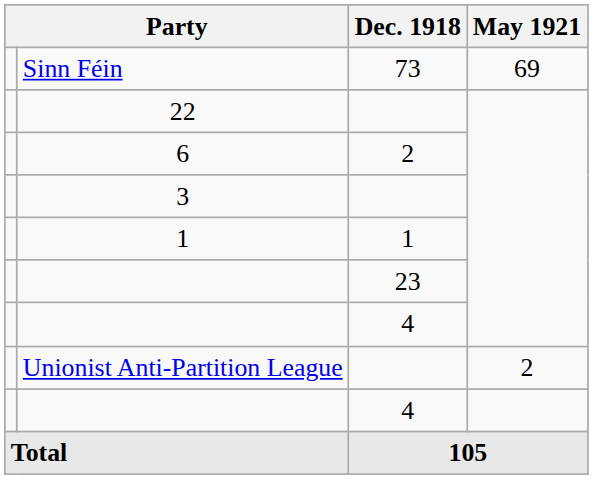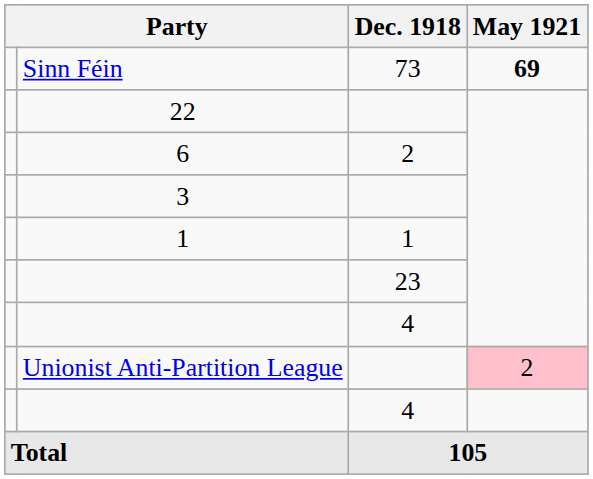Sinn Féin | May 1921: normal -> bold
Unionist Anti-Partition League | May 1921: no background -> pink background
